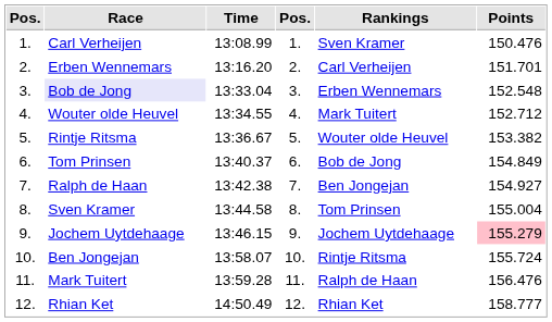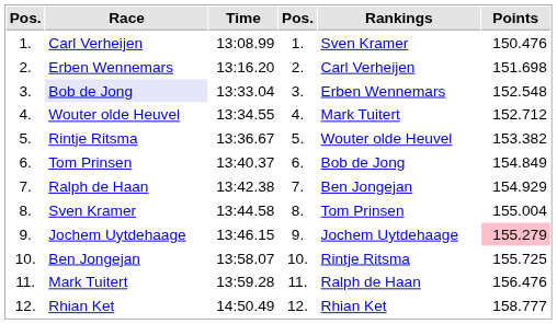row 3 | Points: 151.701 -> 151.698
row 8 | Points: 154.927 -> 154.929
row 11 | Points: 155.724 -> 155.725
